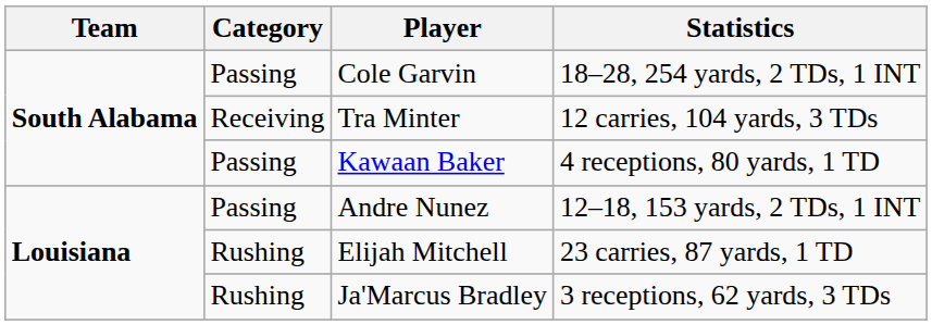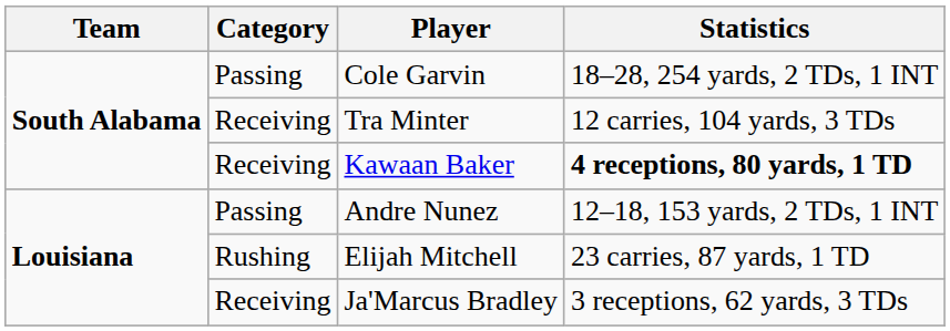Kawaan Baker | Category: Passing -> Receiving
Kawaan Baker | Statistics: normal -> bold
Ja'Marcus Bradley | Category: Rushing -> Receiving
